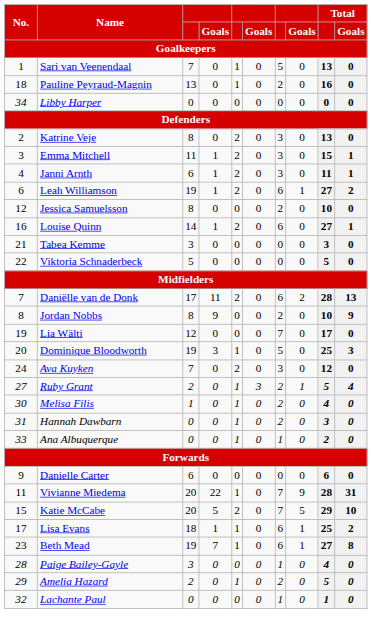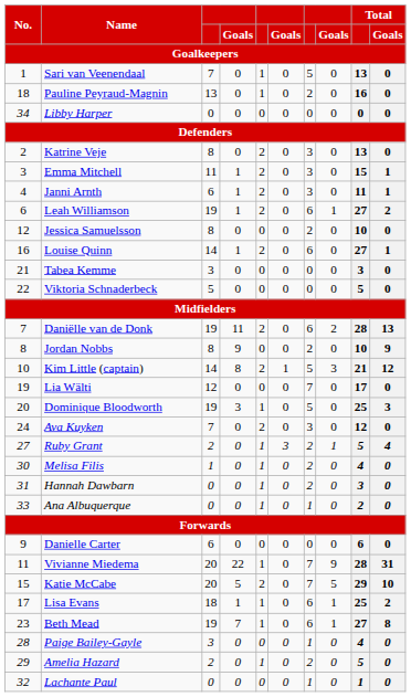Daniëlle van de Donk | column 3: 17 -> 19
+ row: 10 | Kim Little (captain) | 14 | 8 | 2 | 1 | 5 | 3 | 21 | 12
